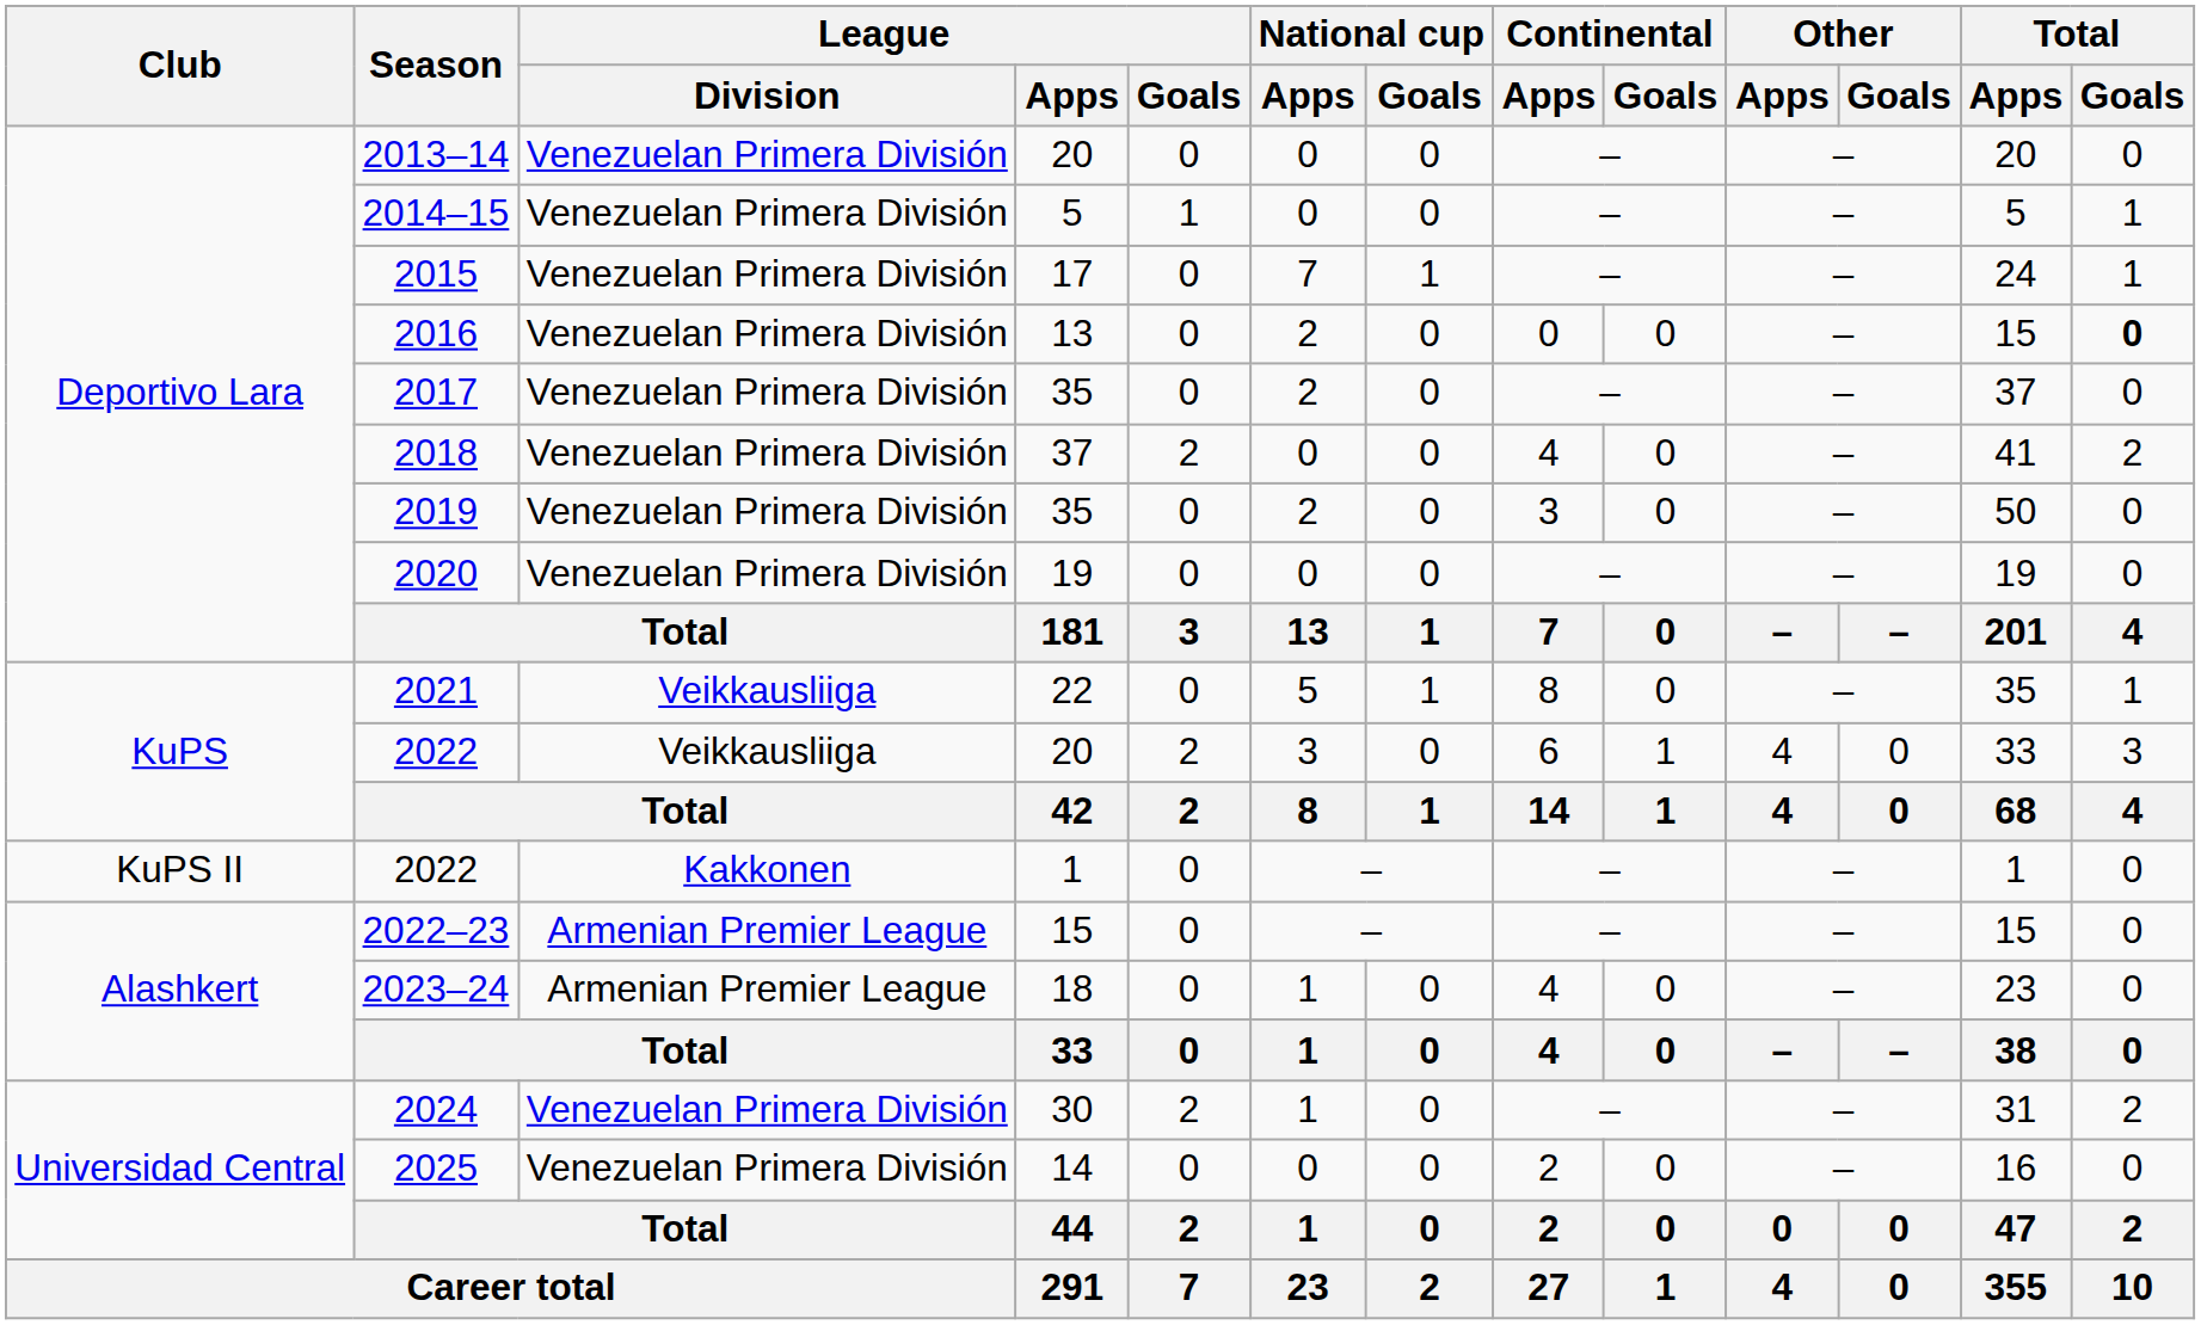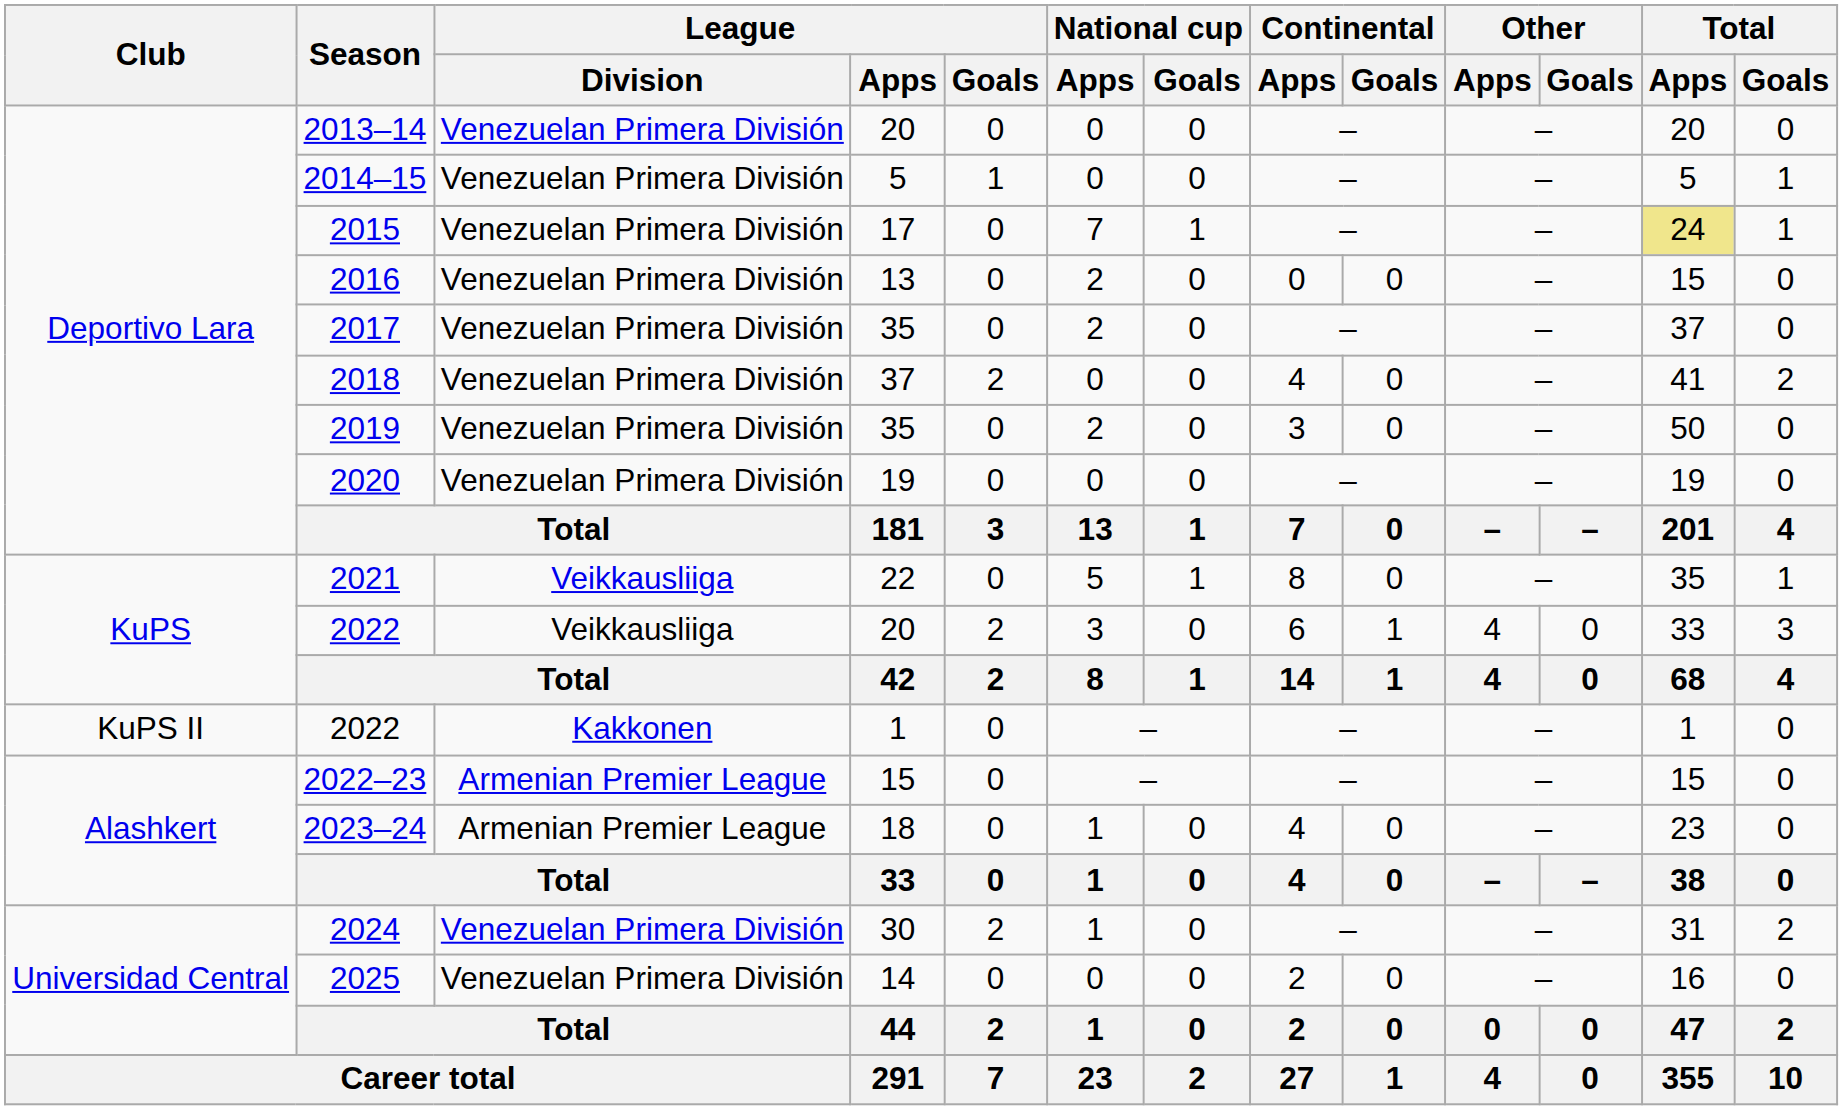2015 | Total / Apps: no background -> khaki background
2016 | Total / Goals: bold -> normal
